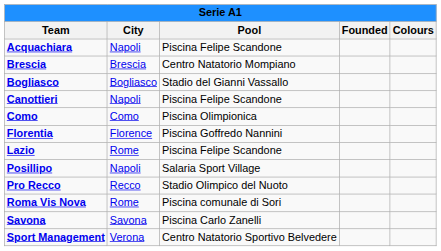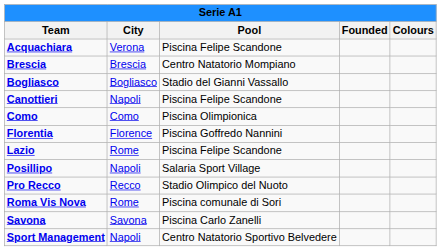Acquachiara | City: Napoli -> Verona
Sport Management | City: Verona -> Napoli
